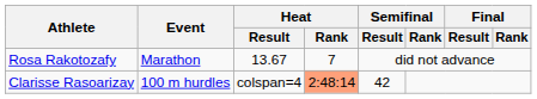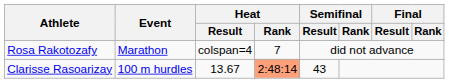Rosa Rakotozafy | Heat / Result: 13.67 -> colspan=4
Clarisse Rasoarizay | Heat / Result: colspan=4 -> 13.67
Clarisse Rasoarizay | Semifinal / Result: 42 -> 43
